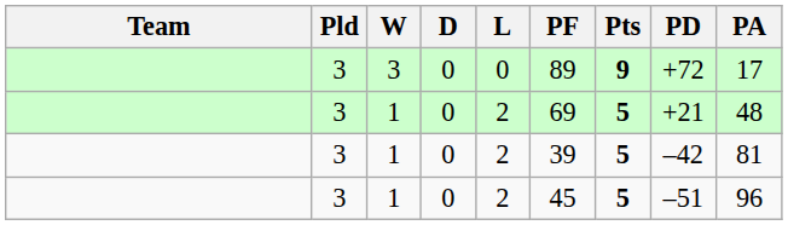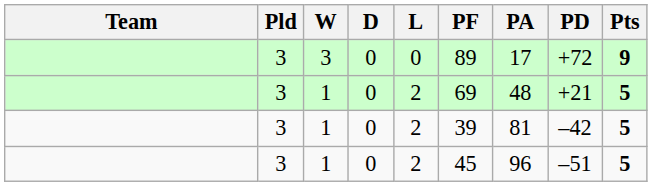columns swapped: PA <-> Pts
